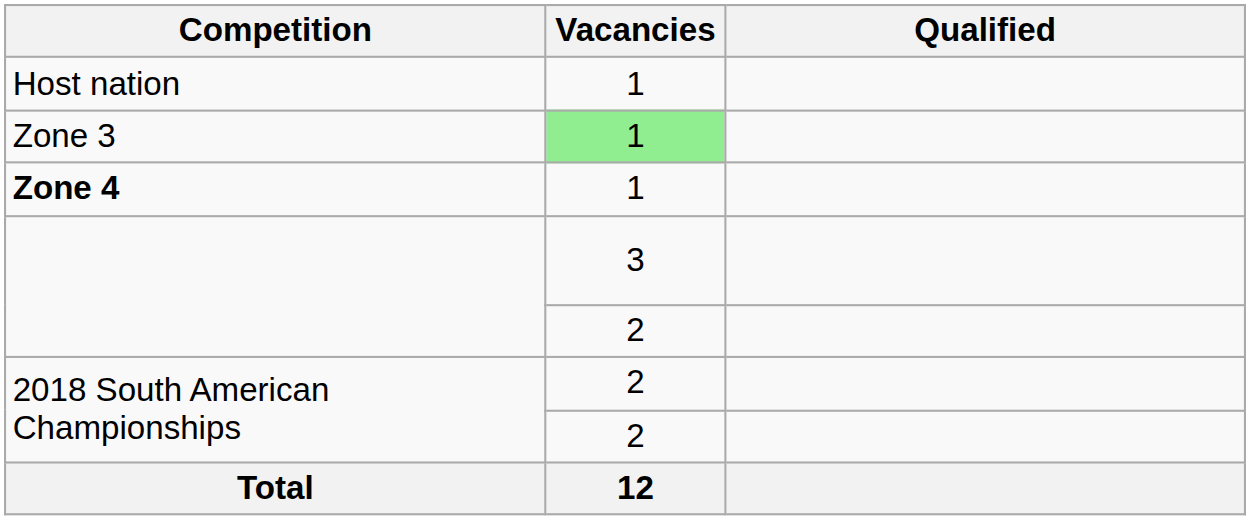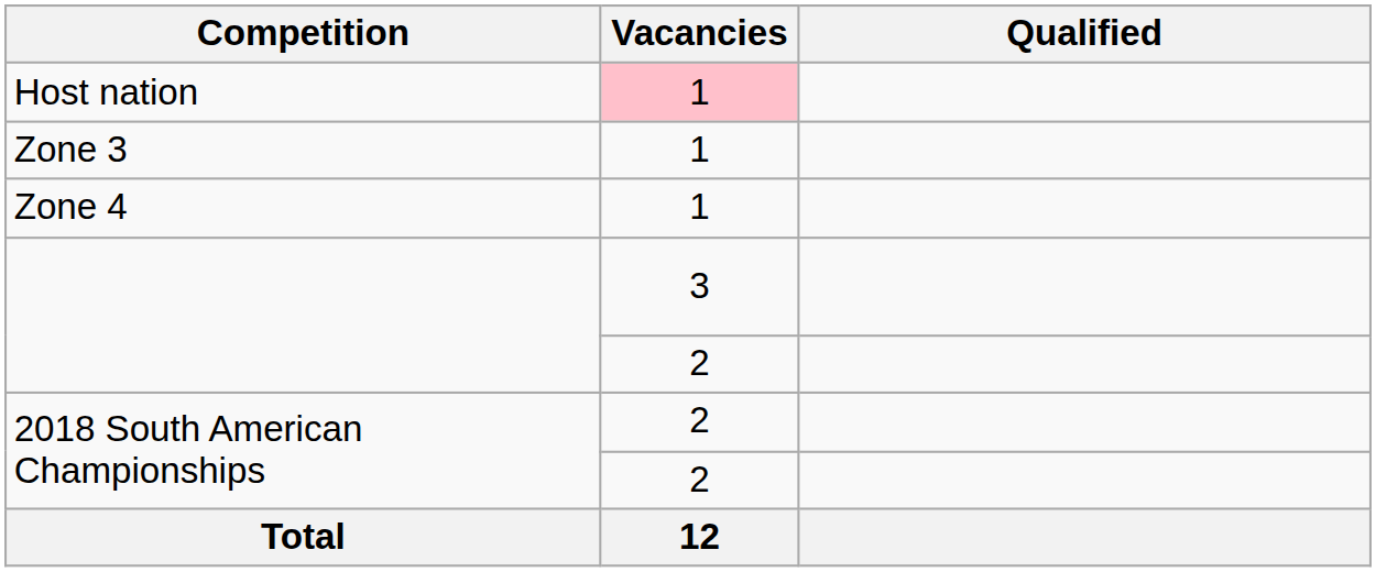Host nation | Vacancies: no background -> pink background
Zone 3 | Vacancies: lightgreen background -> no background
Zone 4 | Competition: bold -> normal
